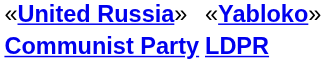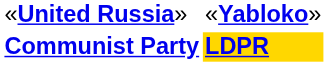Communist Party | column 2: no background -> gold background
